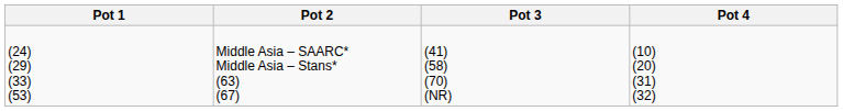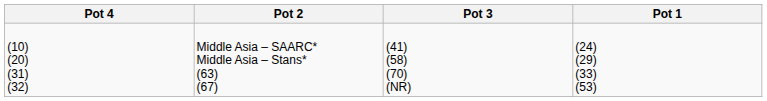columns swapped: Pot 1 <-> Pot 4
